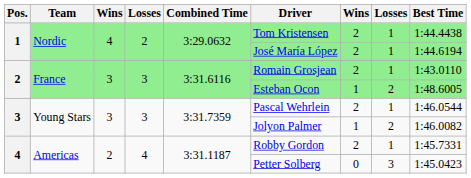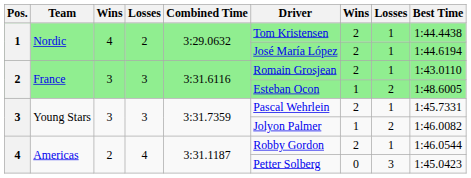row 6 | Best Time: 1:46.0544 -> 1:45.7331
row 8 | Best Time: 1:45.7331 -> 1:46.0544
